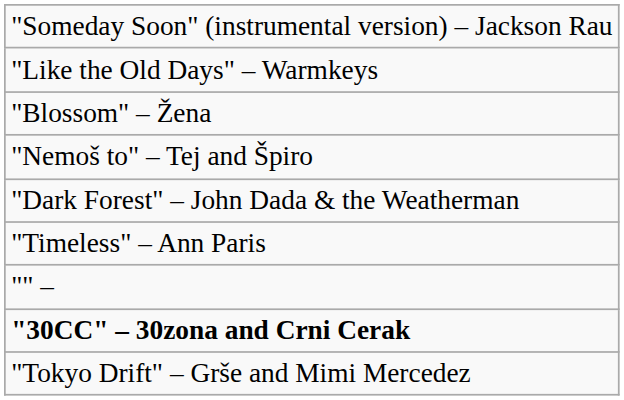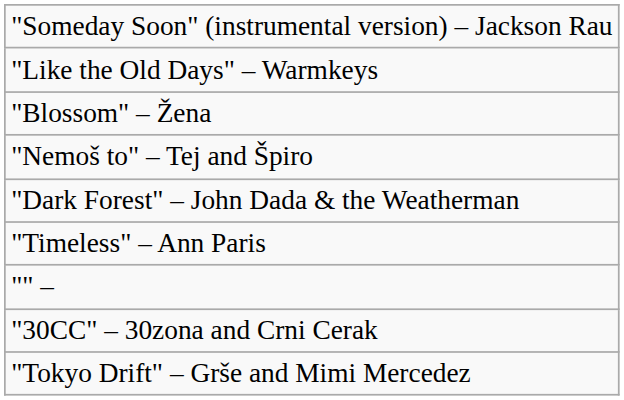row 8 | column 1: bold -> normal
